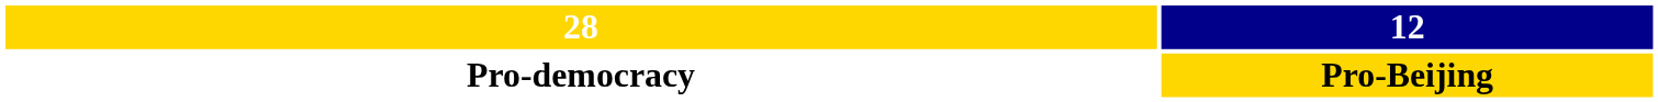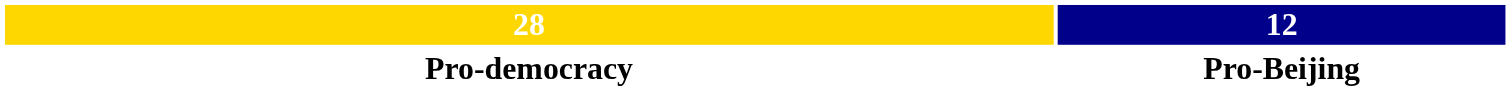Pro-democracy | 12: gold background -> no background
